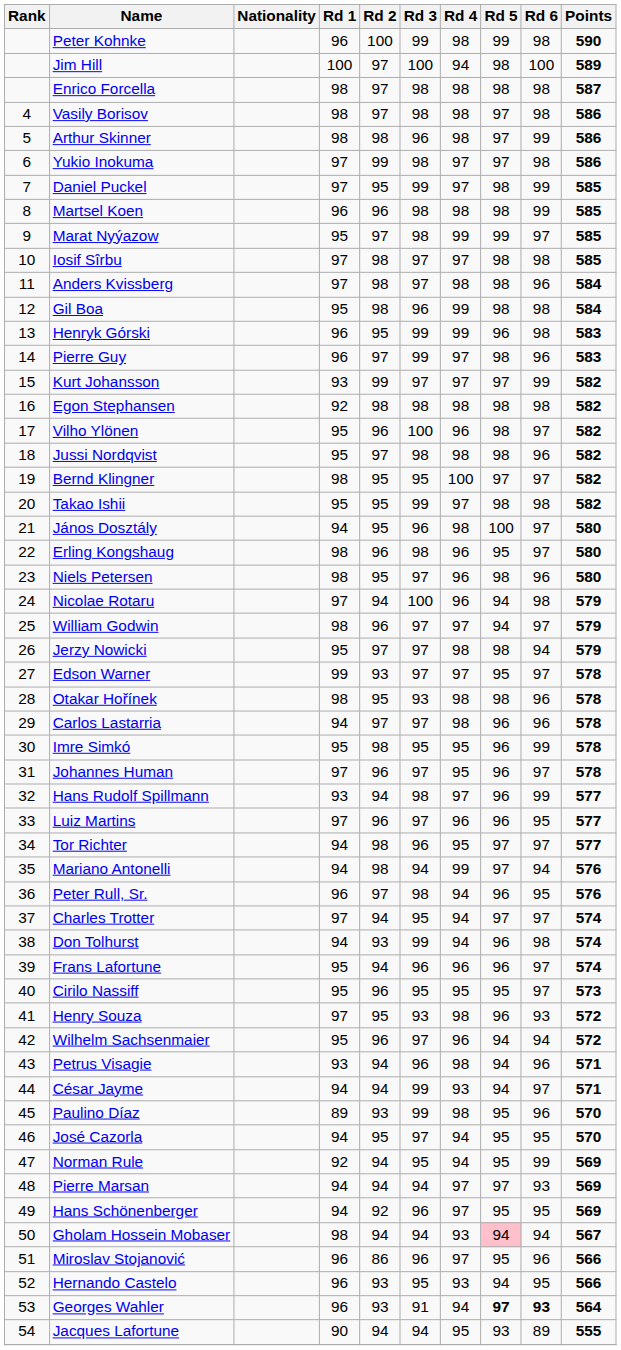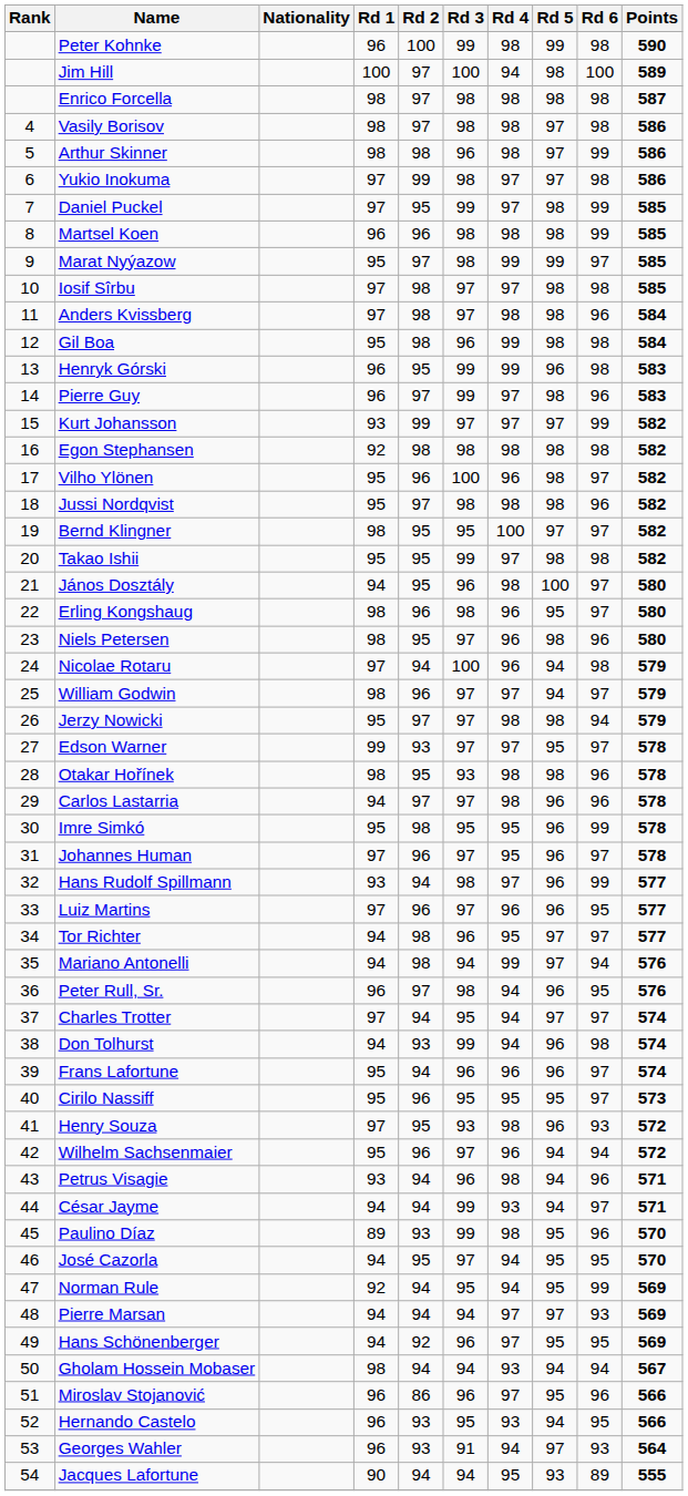Gholam Hossein Mobaser | Rd 5: pink background -> no background
Georges Wahler | Rd 5: bold -> normal
Georges Wahler | Rd 6: bold -> normal
